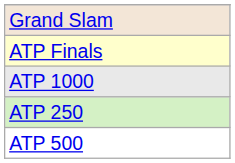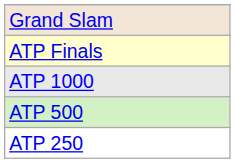row 4 | column 1: ATP 250 -> ATP 500
row 5 | column 1: ATP 500 -> ATP 250
